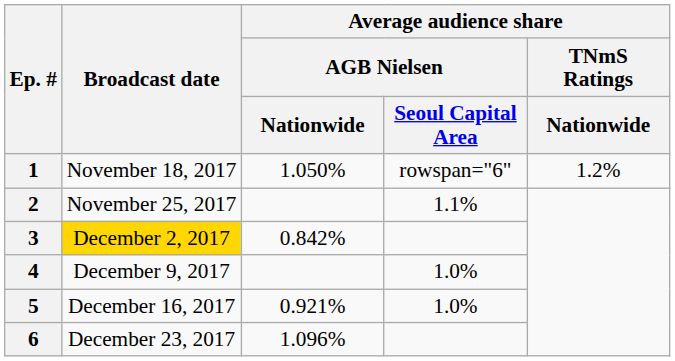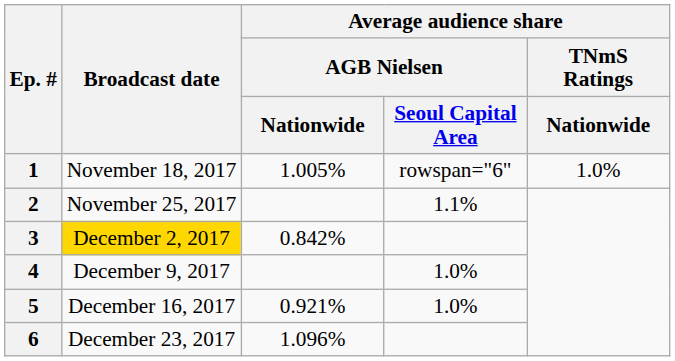1 | Average audience share / AGB Nielsen / Nationwide: 1.050% -> 1.005%
1 | Average audience share / TNmS Ratings / Nationwide: 1.2% -> 1.0%
